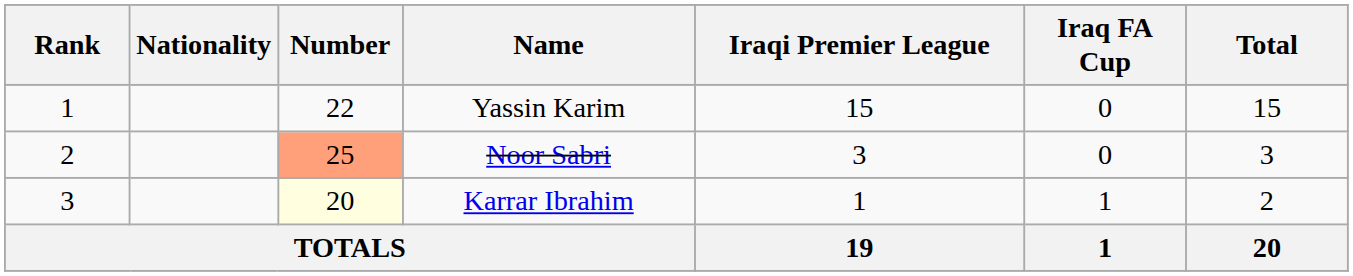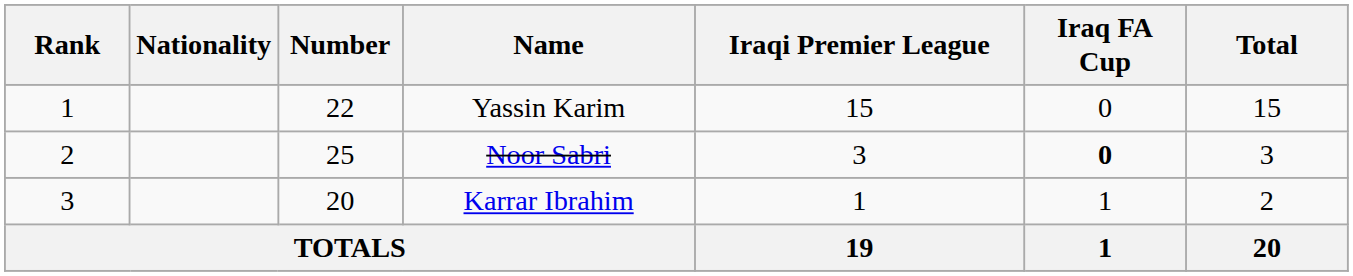Noor Sabri | Number: lightsalmon background -> no background
Noor Sabri | Iraq FA Cup: normal -> bold
Karrar Ibrahim | Number: lightyellow background -> no background
